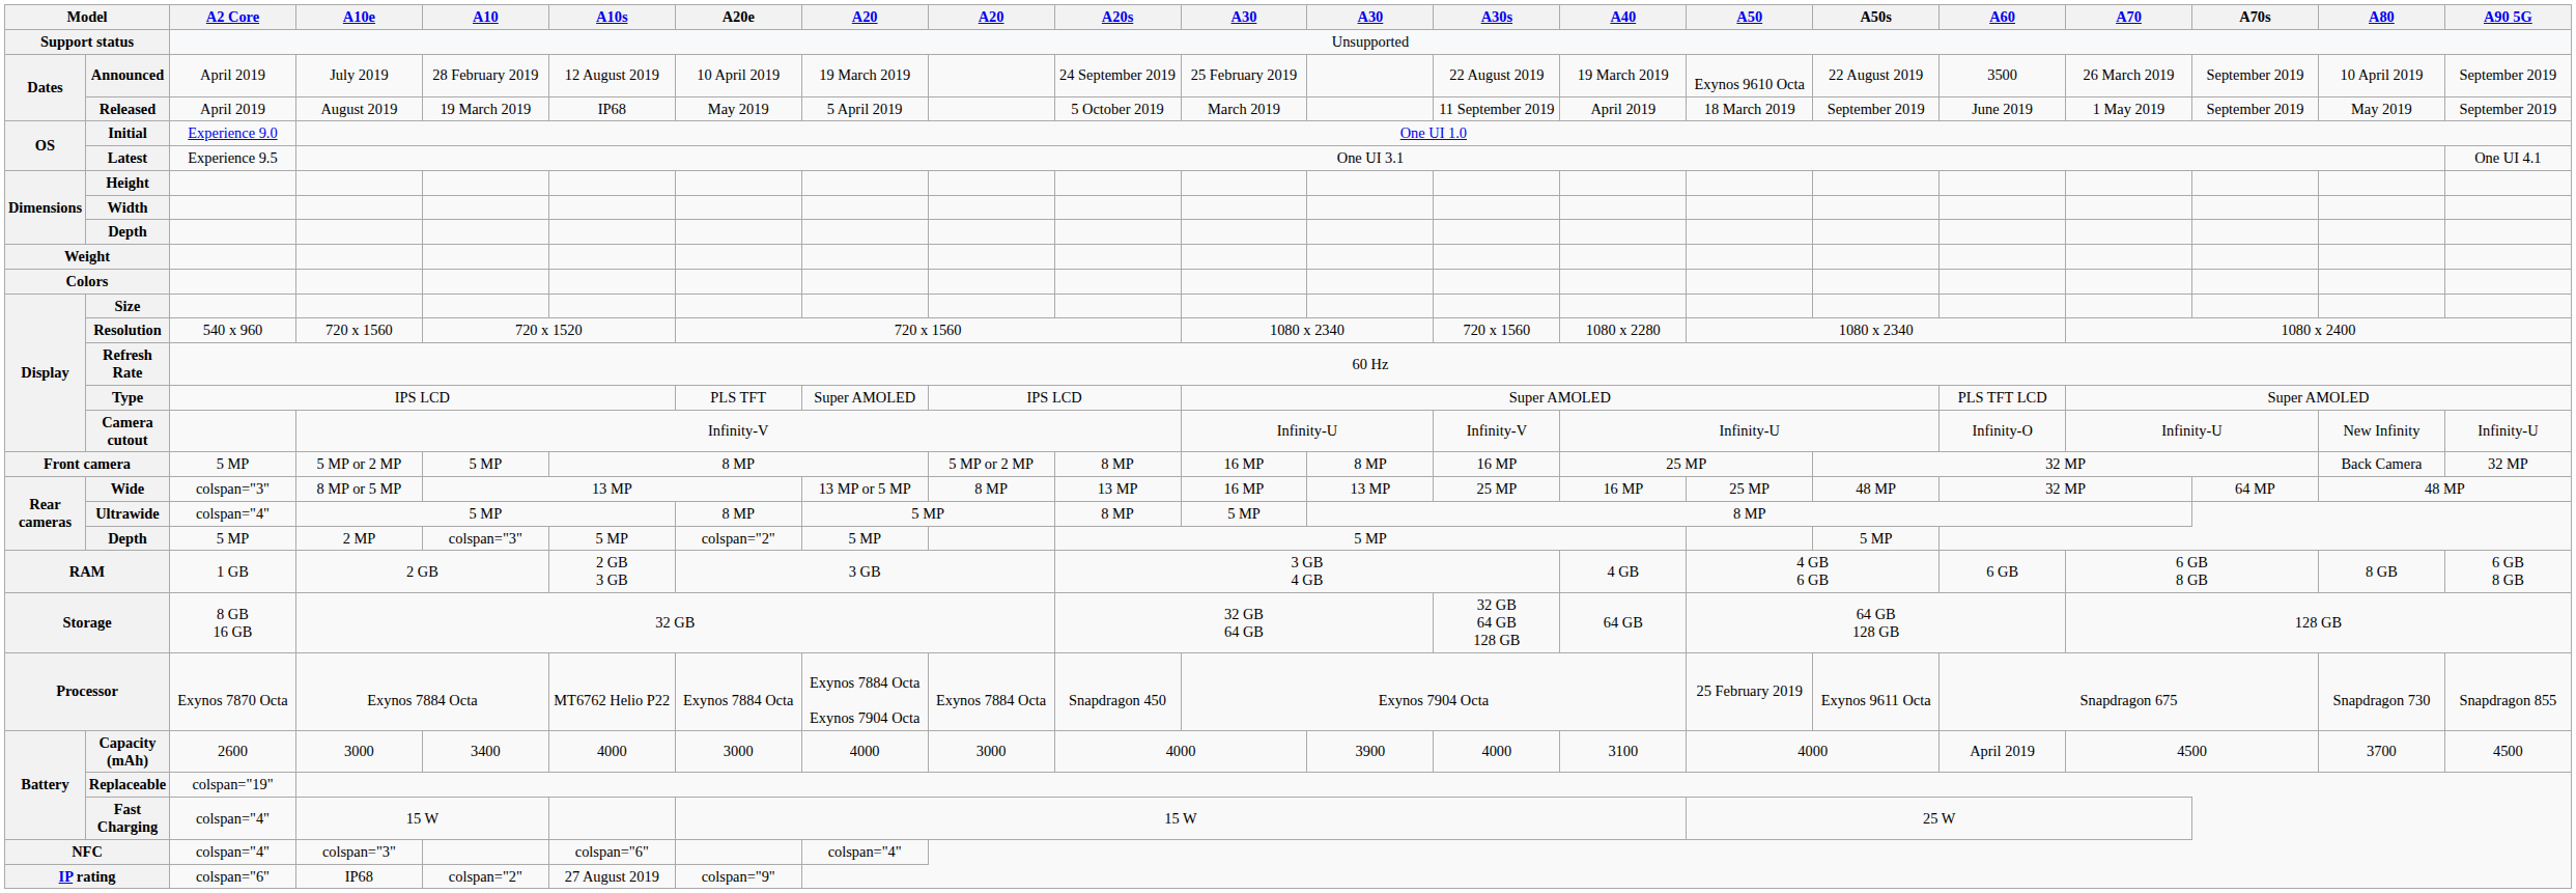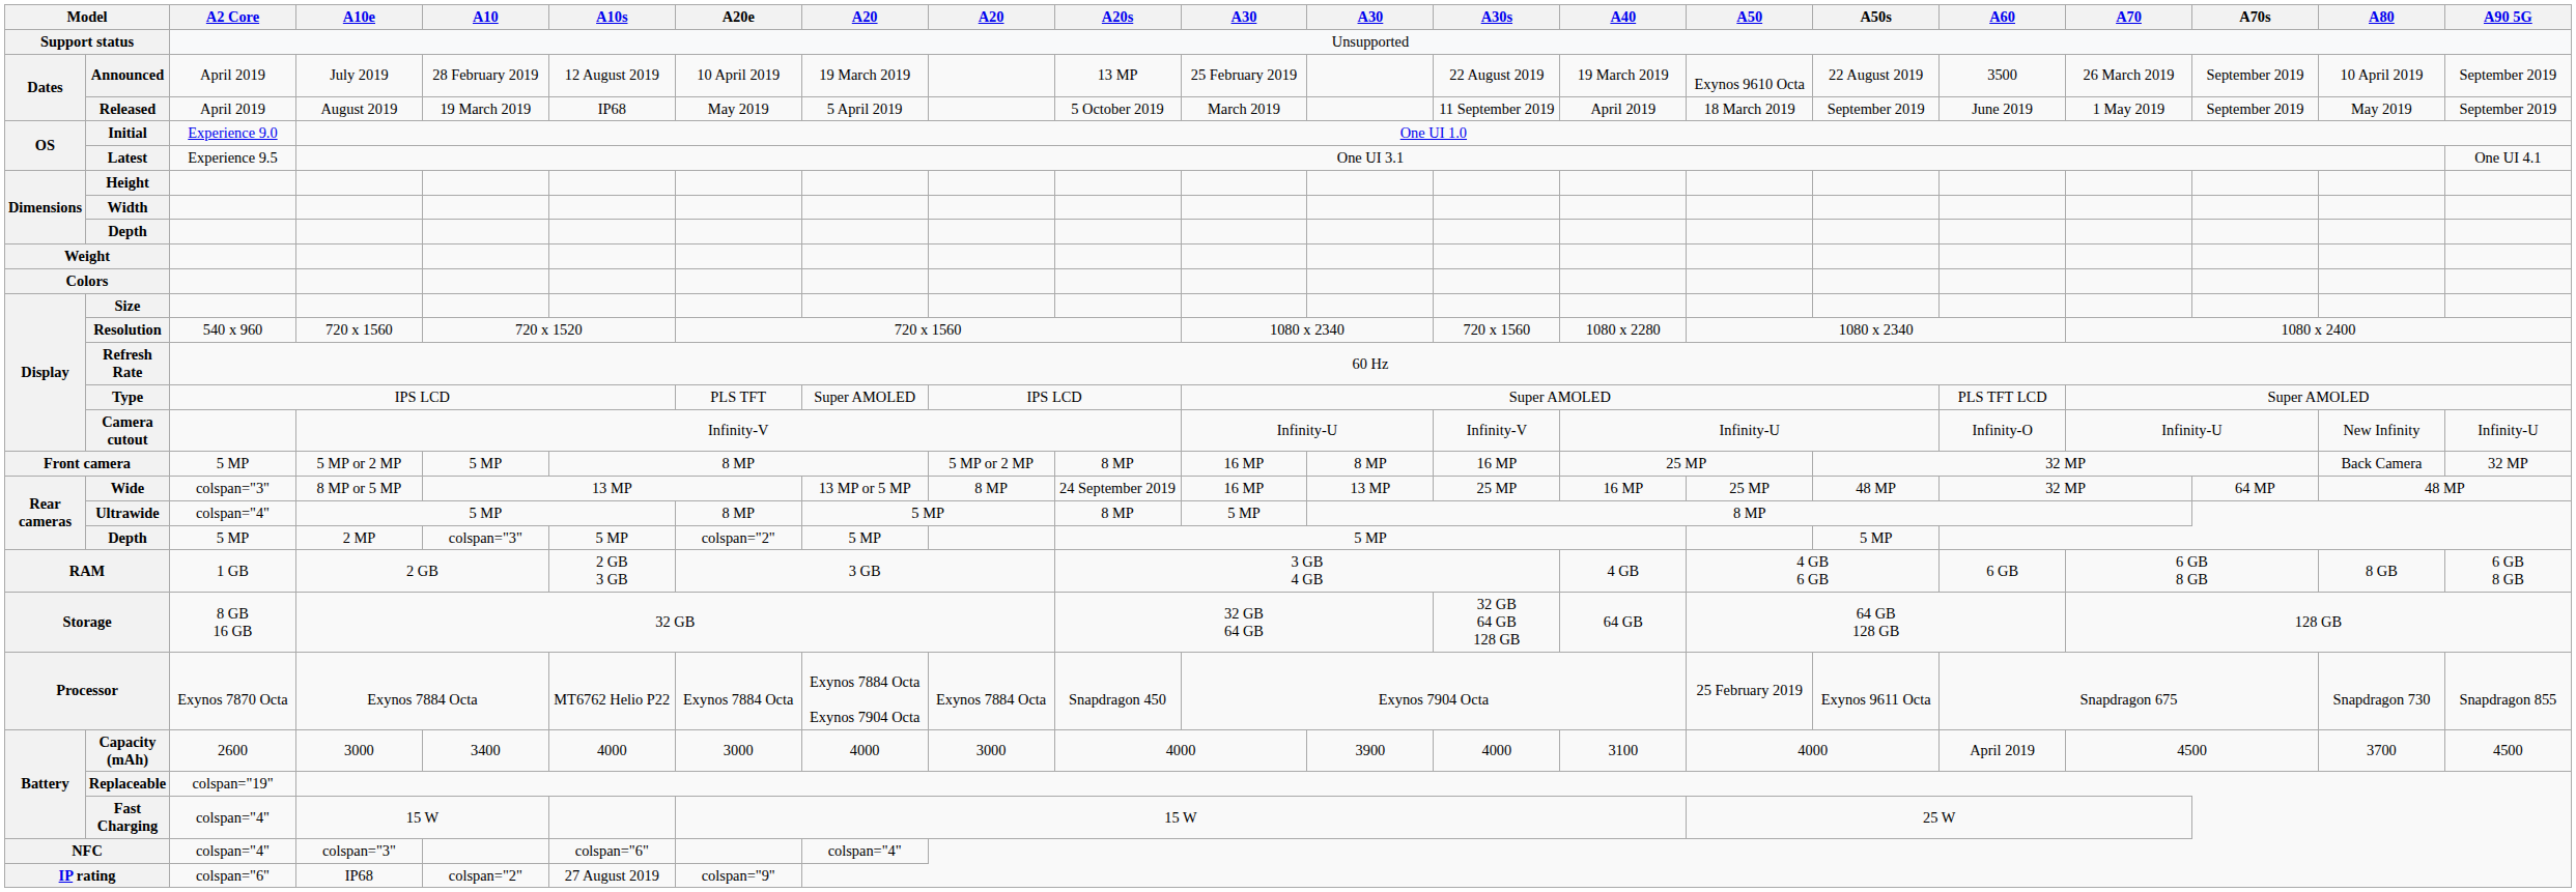Announced | A20s: 24 September 2019 -> 13 MP
Wide | A20s: 13 MP -> 24 September 2019
